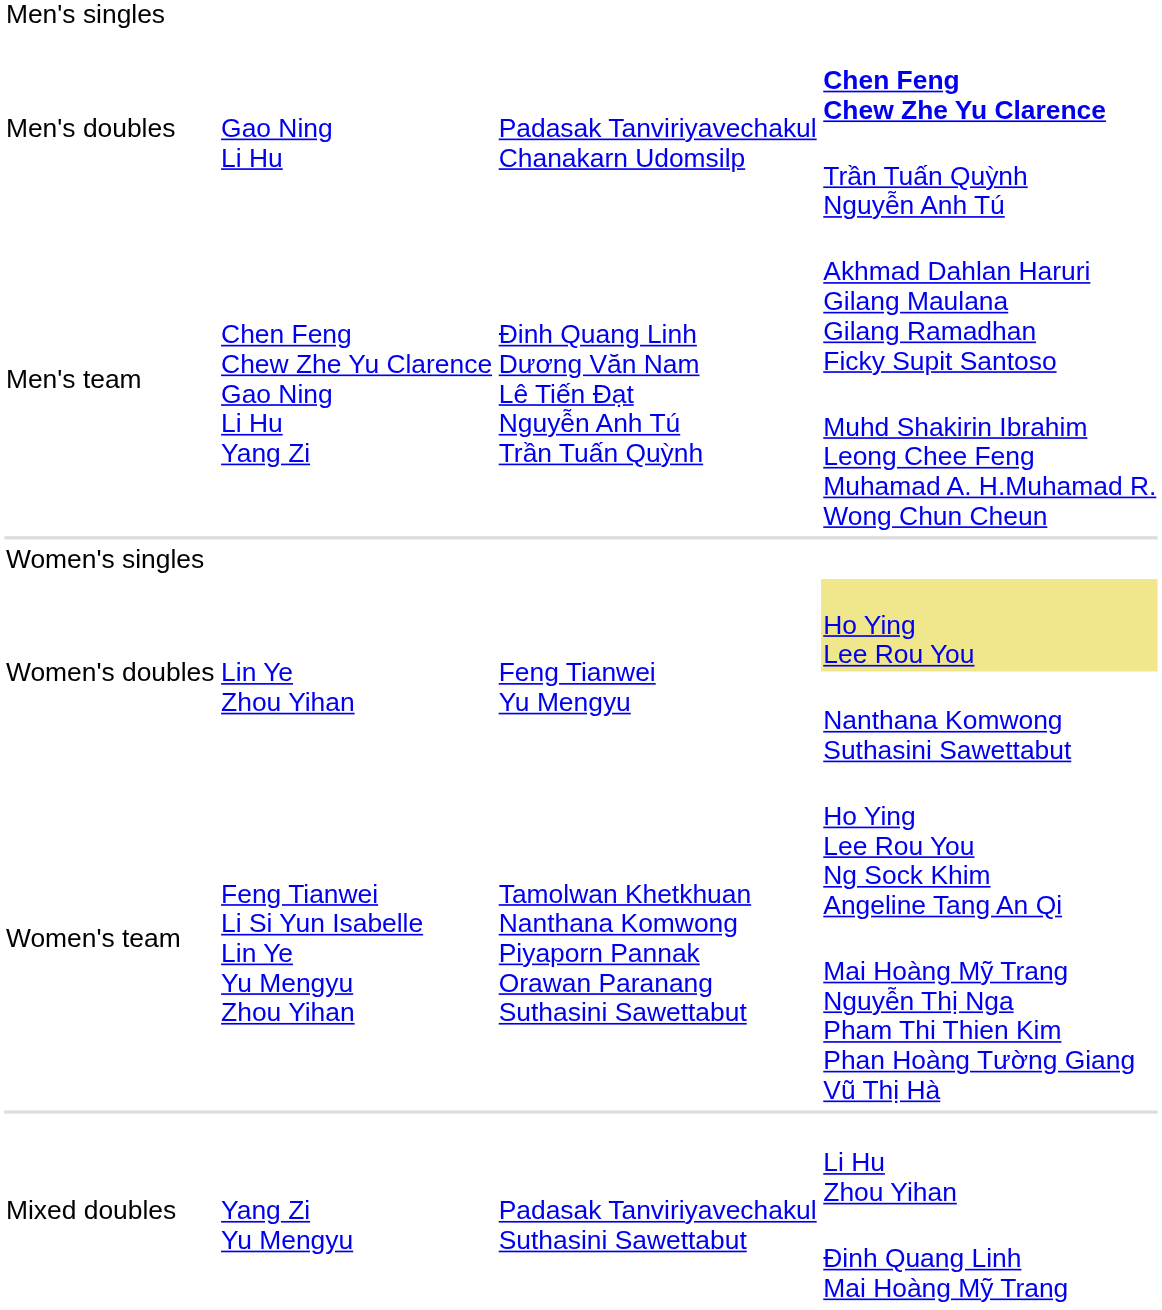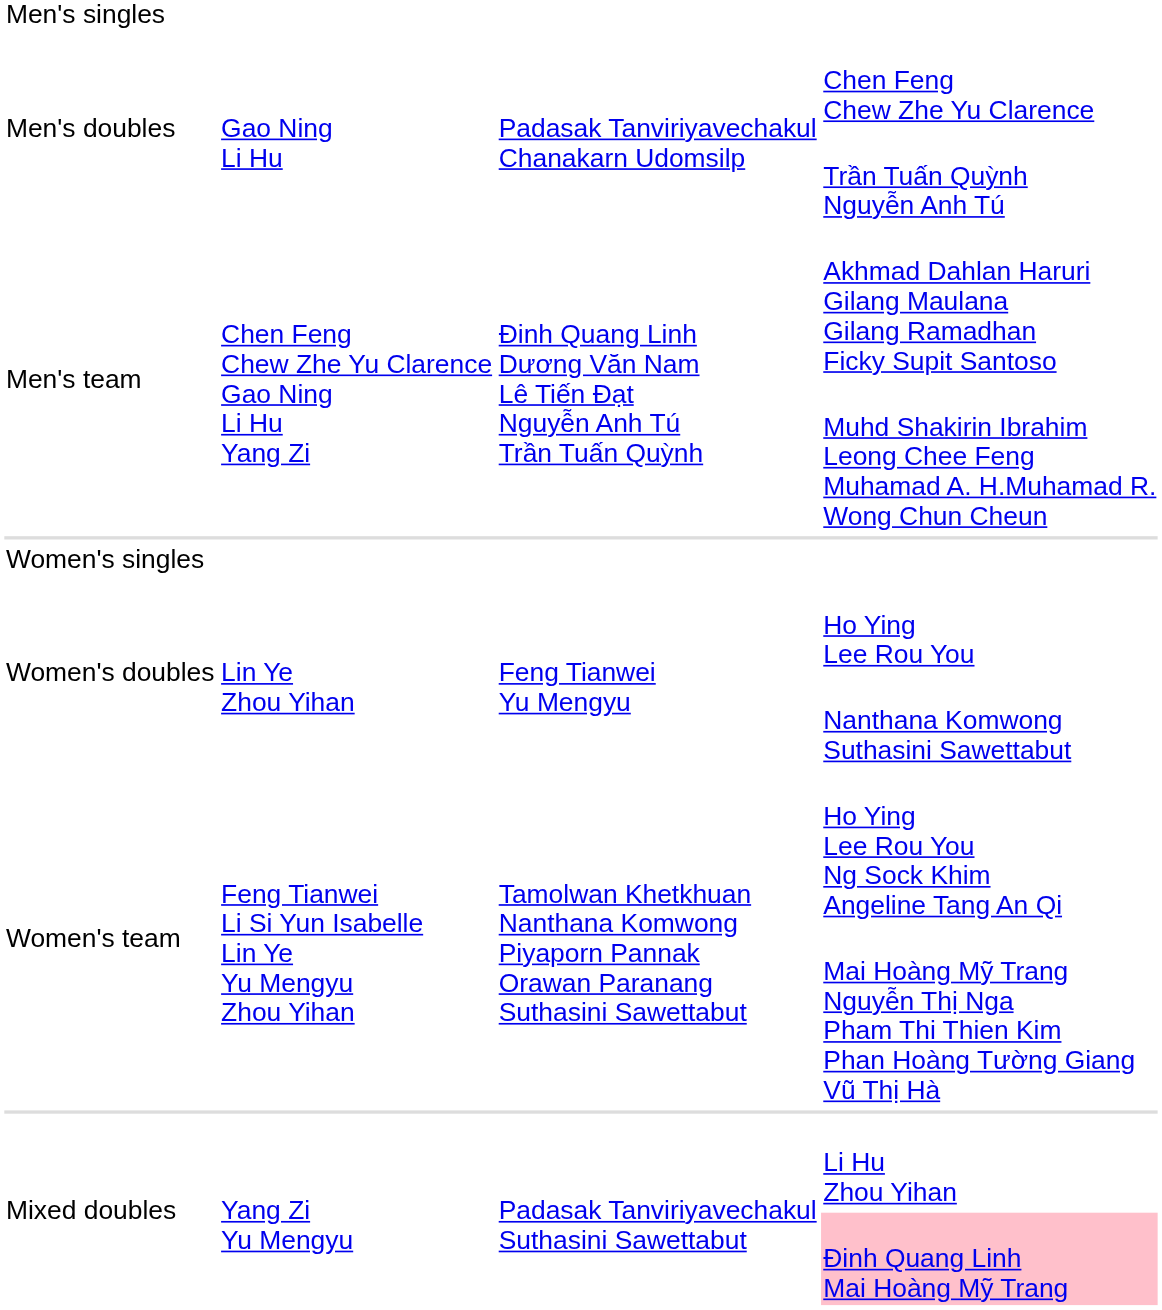Chen Feng Chew Zhe Yu Clarence | column 4: bold -> normal
Ho Ying Lee Rou You | column 4: khaki background -> no background
Đinh Quang Linh Mai Hoàng Mỹ Trang | column 4: no background -> pink background
